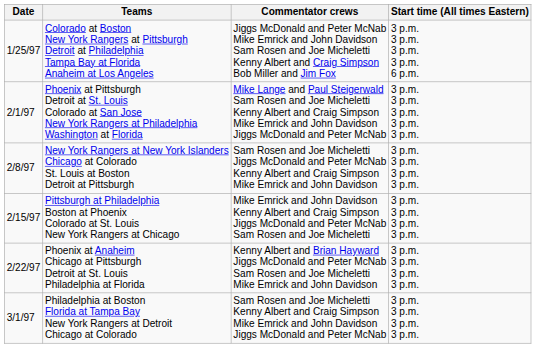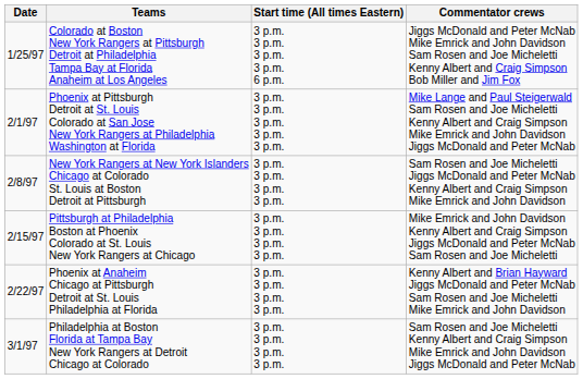columns swapped: Start time (All times Eastern) <-> Commentator crews
